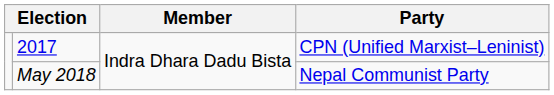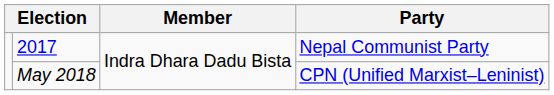2017 | Party: CPN (Unified Marxist–Leninist) -> Nepal Communist Party
May 2018 | Party: Nepal Communist Party -> CPN (Unified Marxist–Leninist)
